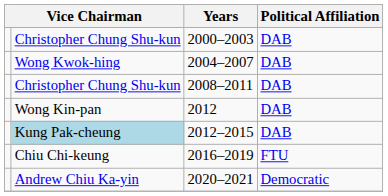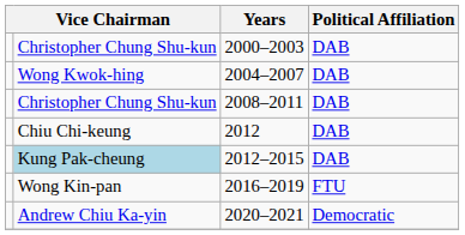2012 | column 2: Wong Kin-pan -> Chiu Chi-keung
2016–2019 | column 2: Chiu Chi-keung -> Wong Kin-pan
